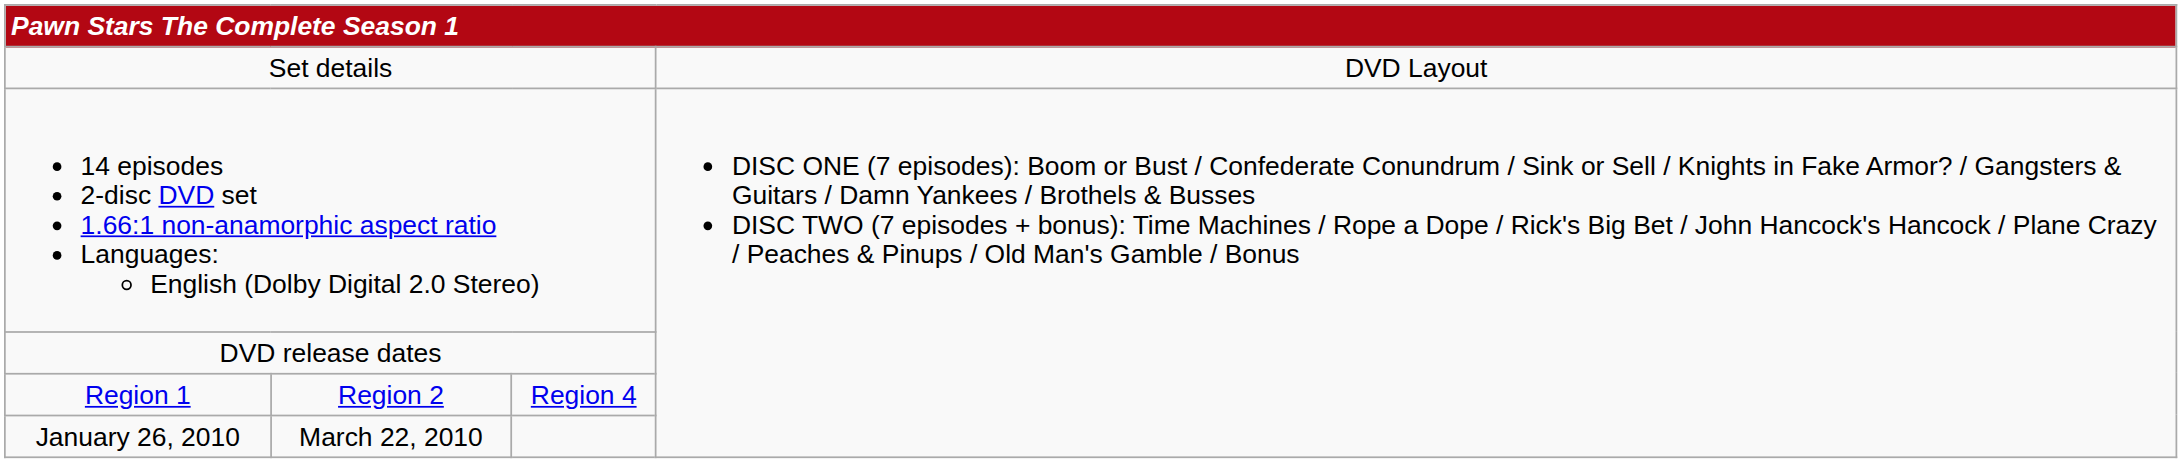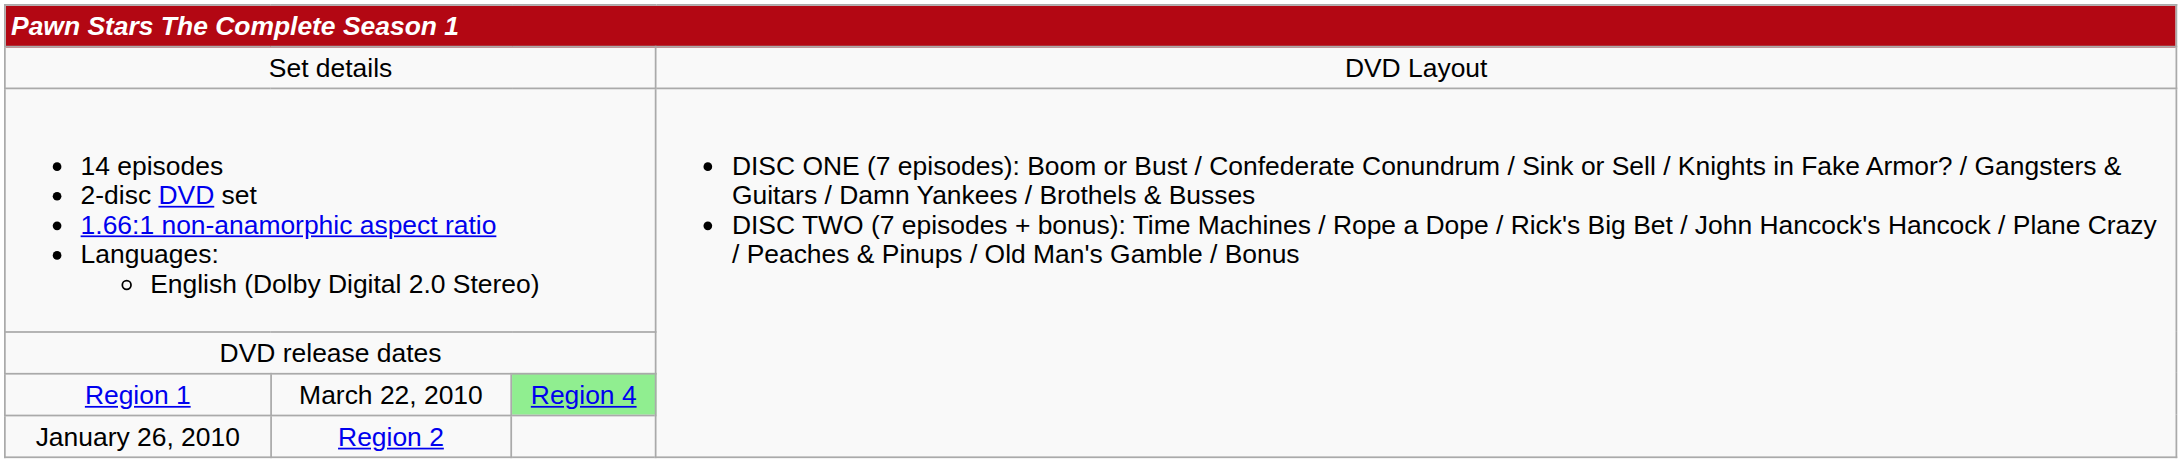Region 1 | column 2: Region 2 -> March 22, 2010
Region 1 | column 3: no background -> lightgreen background
January 26, 2010 | column 2: March 22, 2010 -> Region 2
